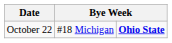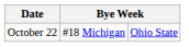October 22 | column 3: bold -> normal
